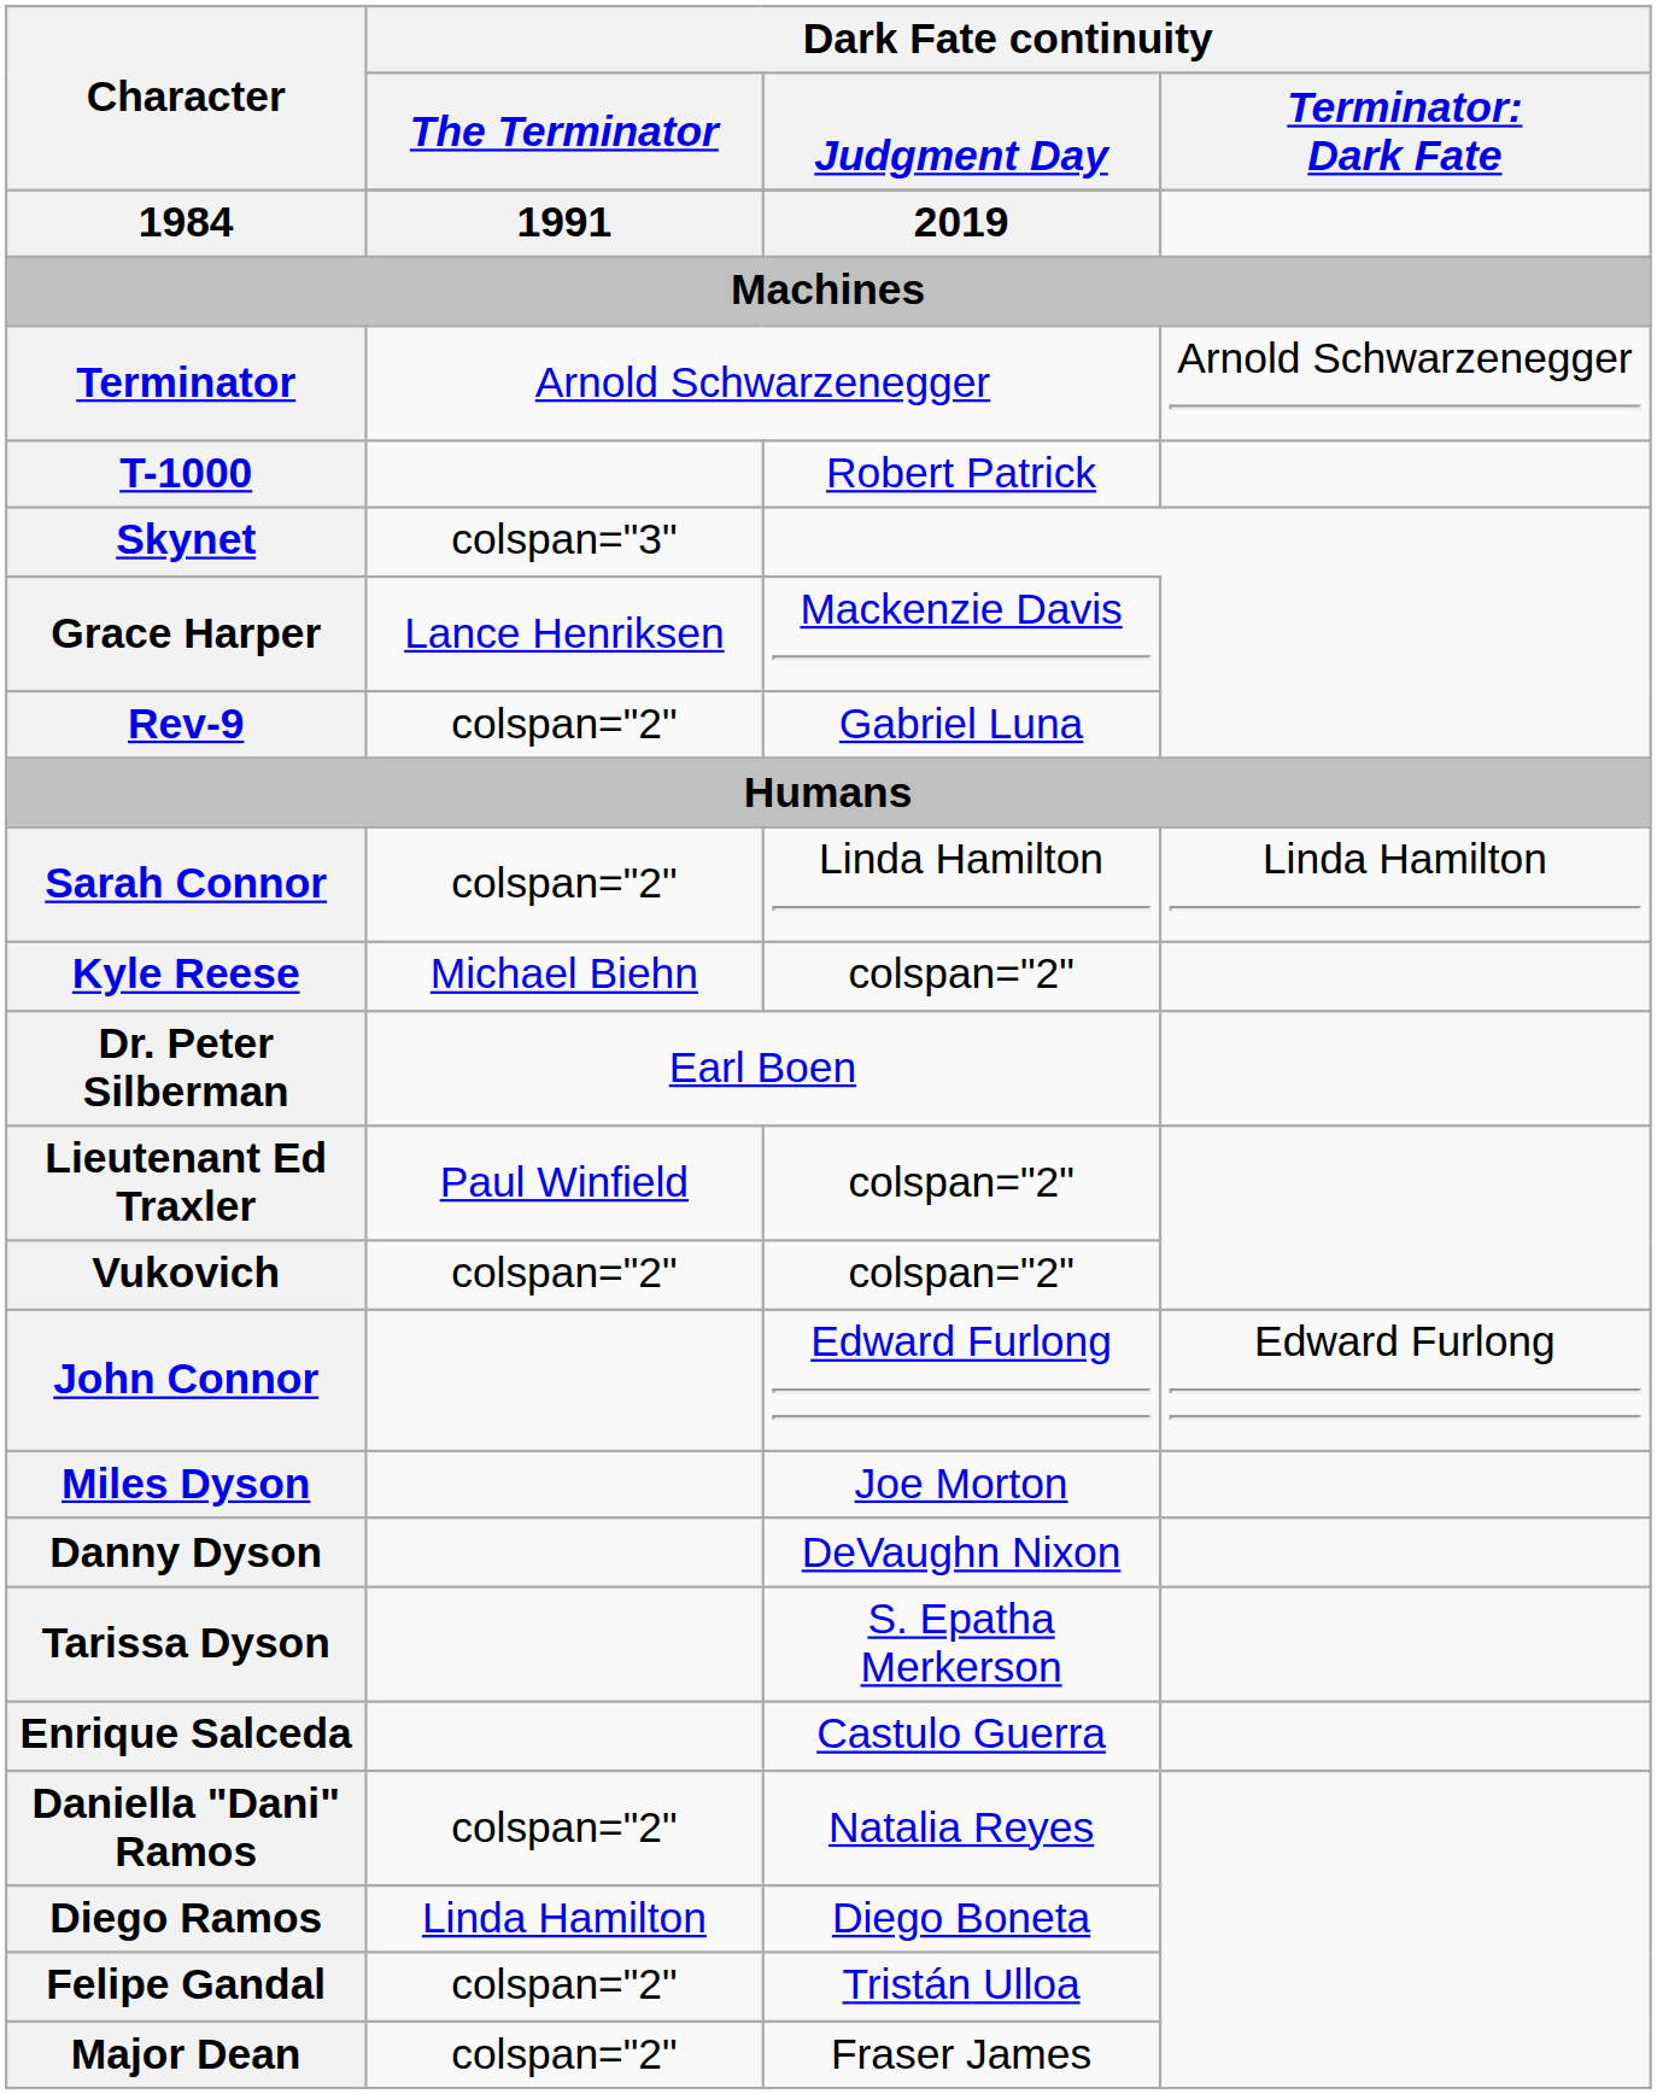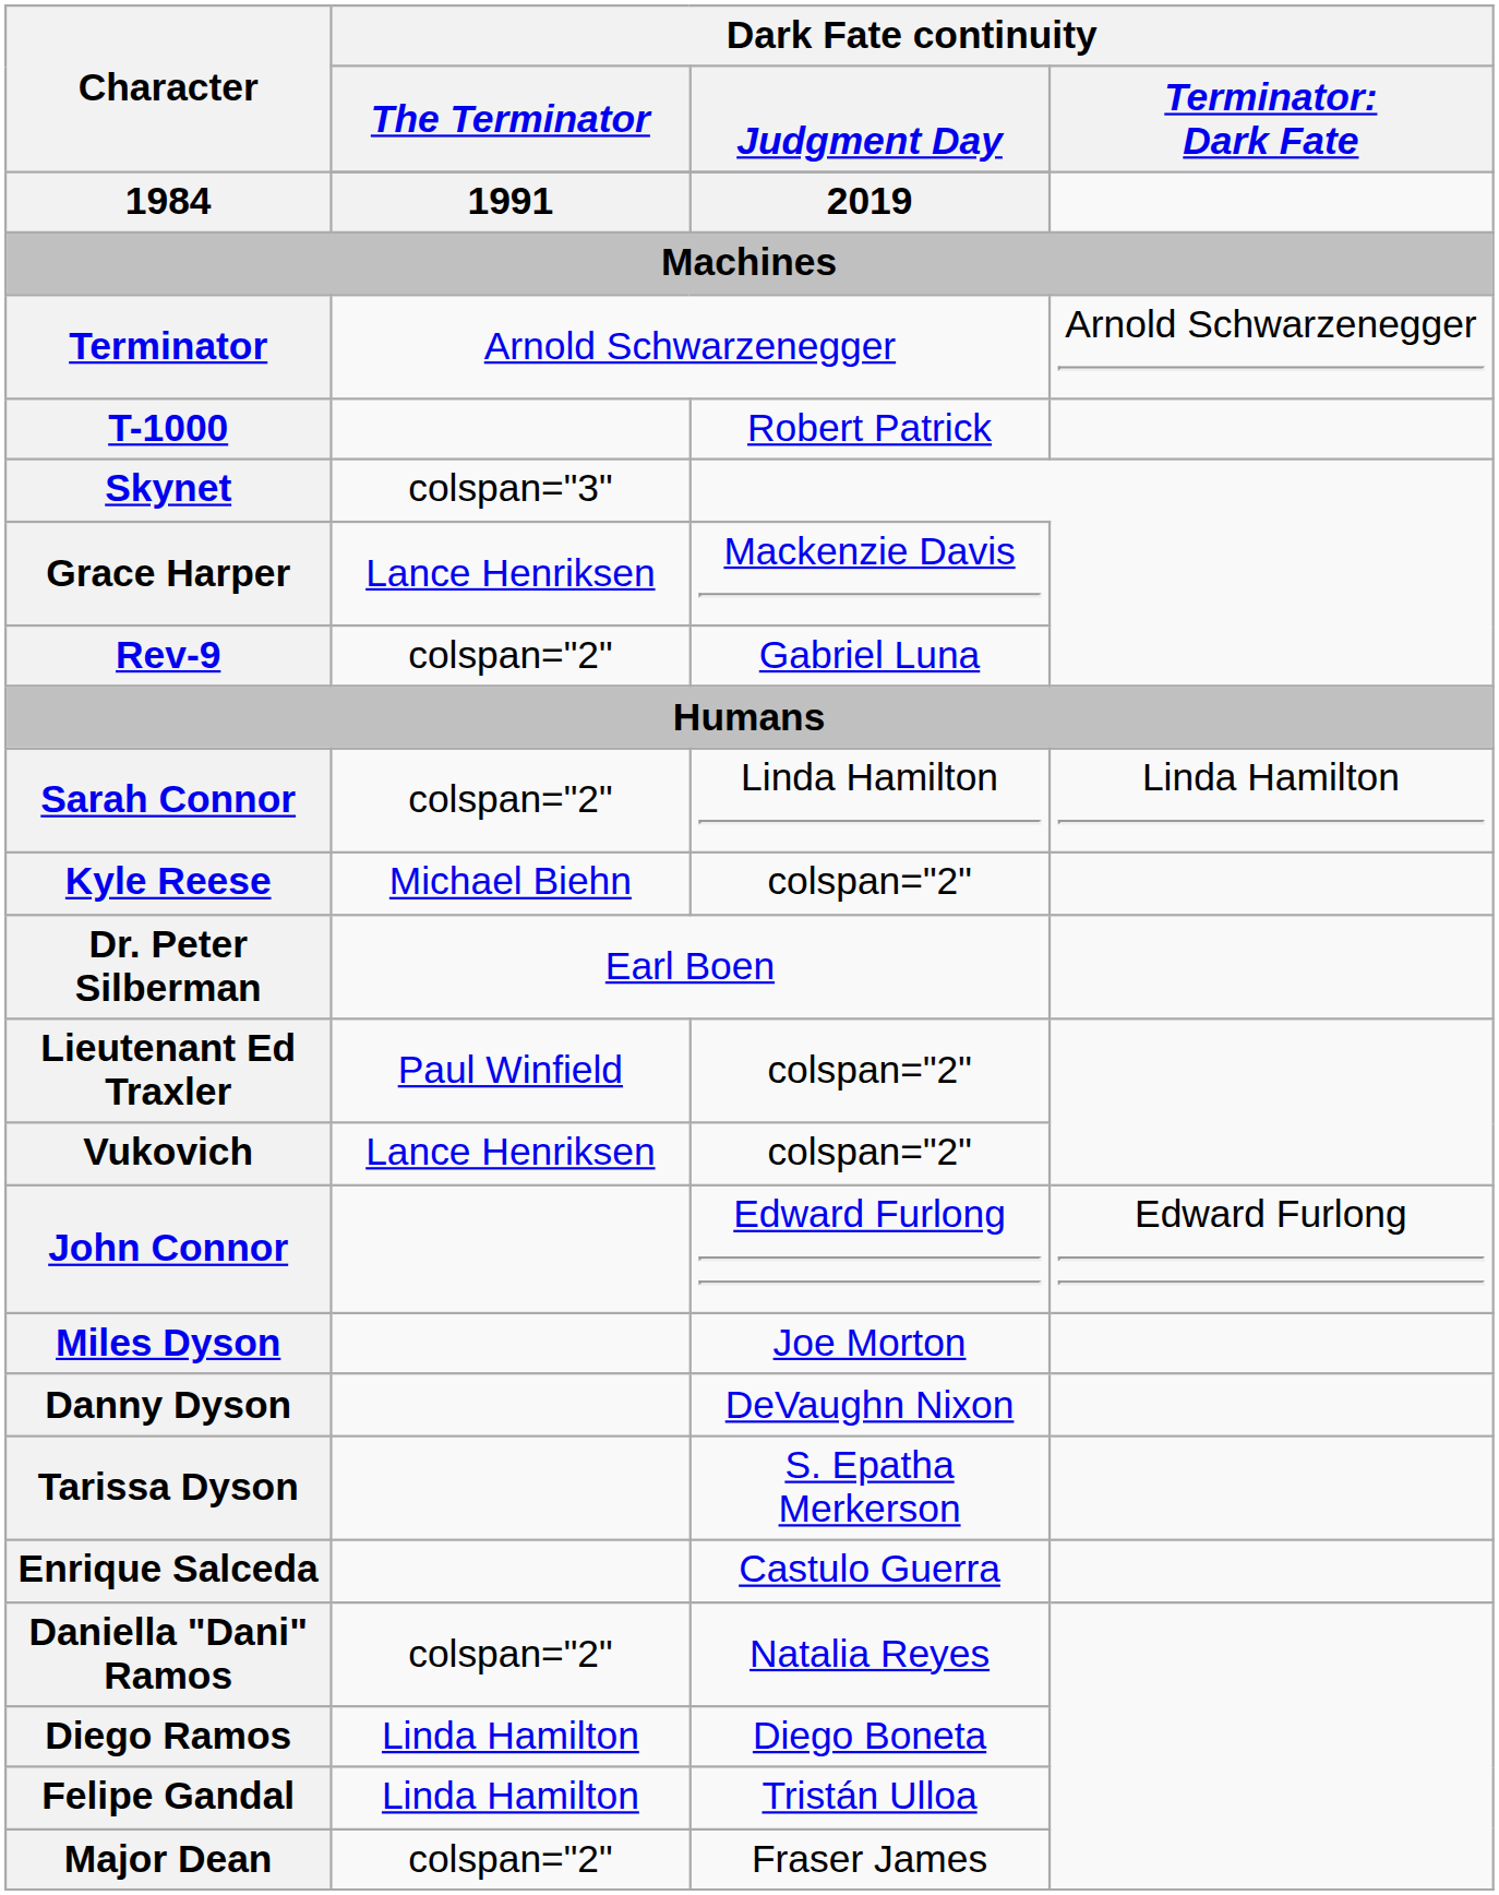Vukovich | Dark Fate continuity / The Terminator: colspan="2" -> Lance Henriksen
Felipe Gandal | Dark Fate continuity / The Terminator: colspan="2" -> Linda Hamilton
